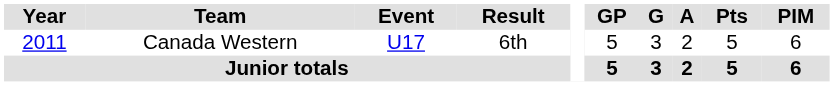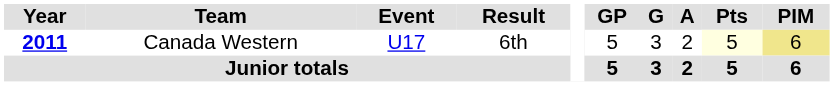Canada Western | Year: normal -> bold
Canada Western | Pts: no background -> lightyellow background
Canada Western | PIM: no background -> khaki background
